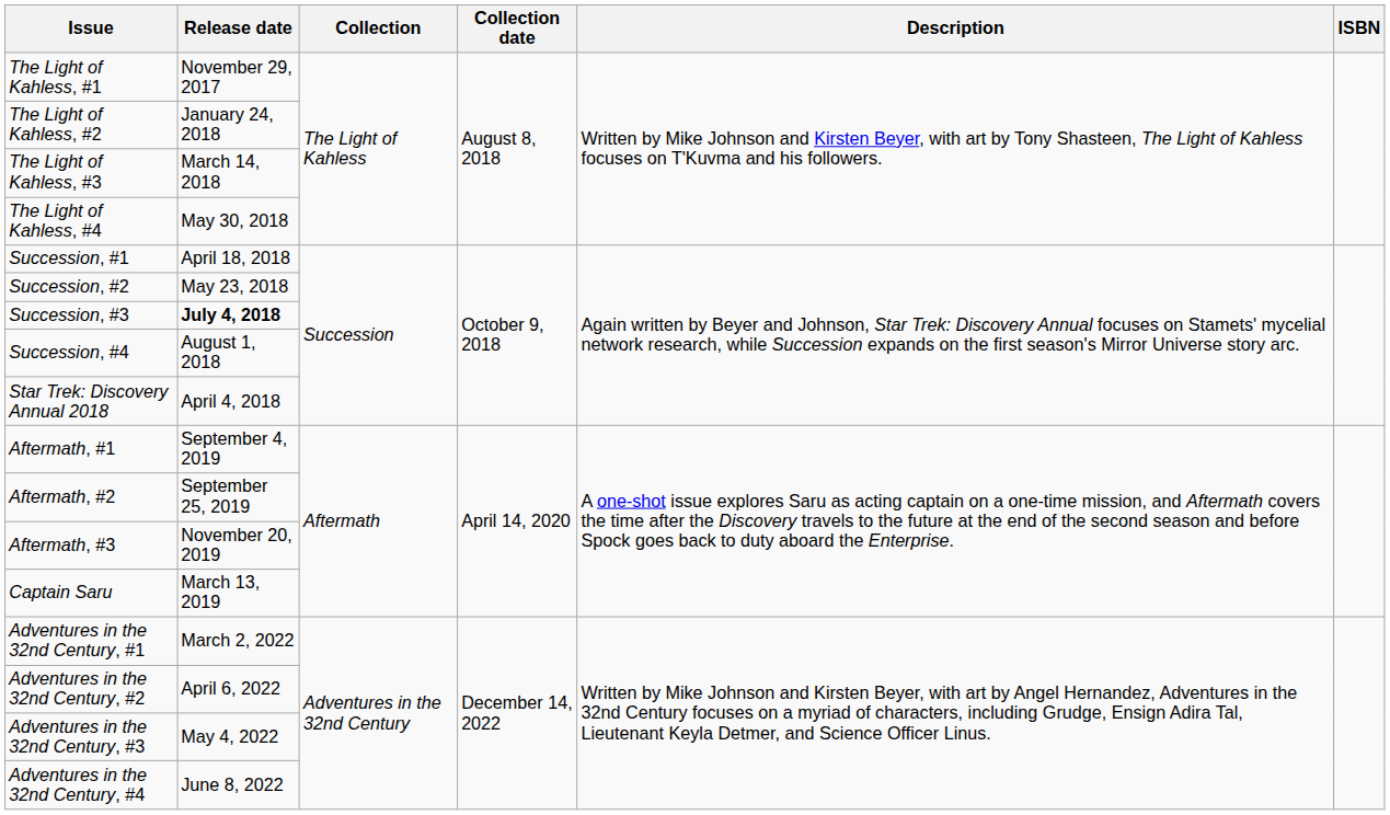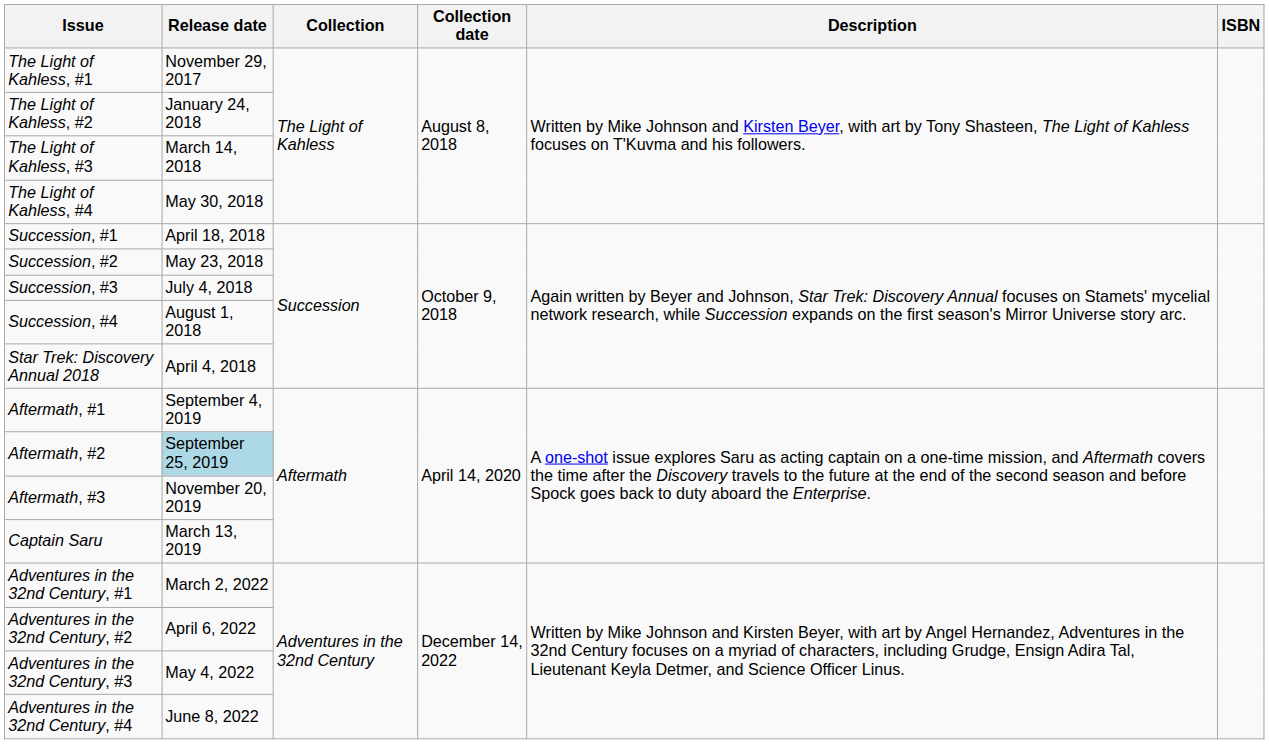Succession, #3 | Release date: bold -> normal
Aftermath, #2 | Release date: no background -> lightblue background
